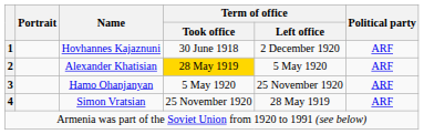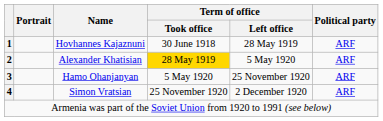Hovhannes Kajaznuni | Term of office / Left office: 2 December 1920 -> 28 May 1919
Simon Vratsian | Term of office / Left office: 28 May 1919 -> 2 December 1920
